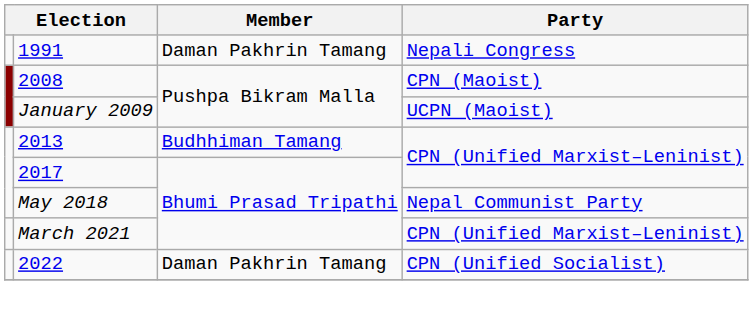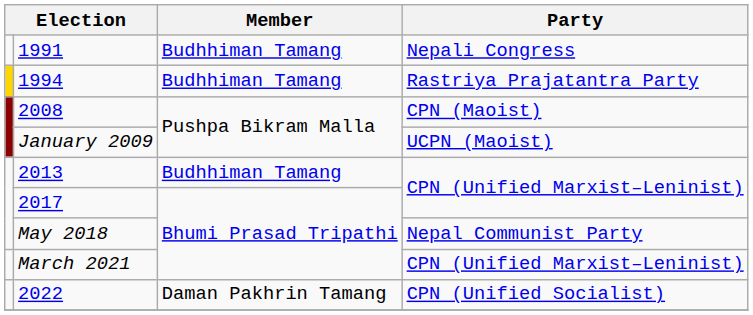1991 | Member: Daman Pakhrin Tamang -> Budhhiman Tamang
+ row: 1994 | Budhhiman Tamang | Rastriya Prajatantra Party
